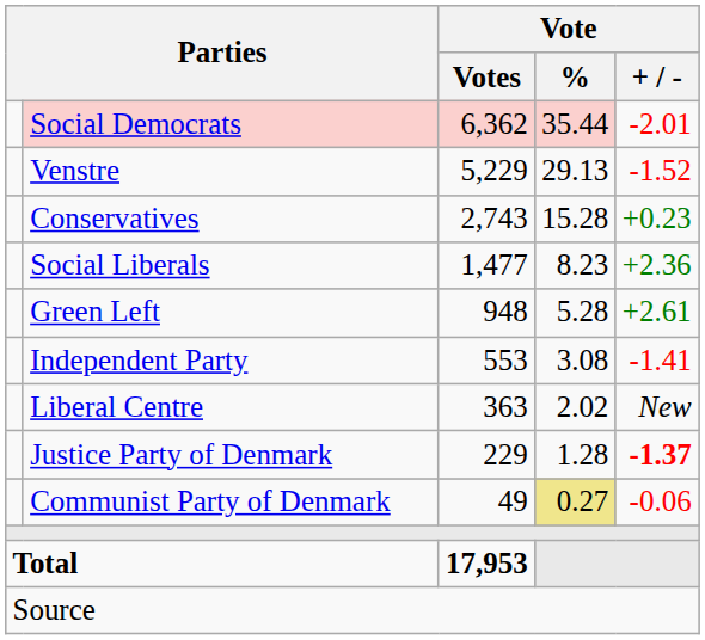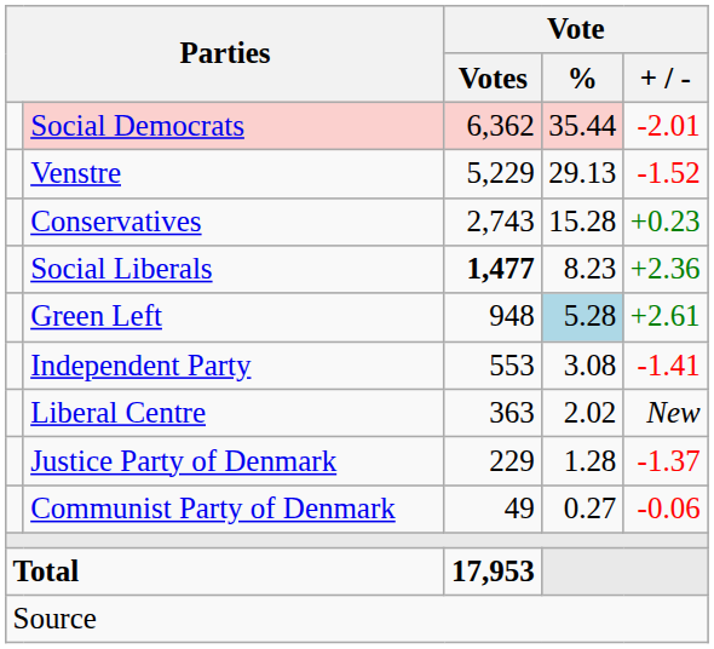Social Liberals | Vote / Votes: normal -> bold
Green Left | Vote / %: no background -> lightblue background
Justice Party of Denmark | Vote / + / -: bold -> normal
Communist Party of Denmark | Vote / %: khaki background -> no background
